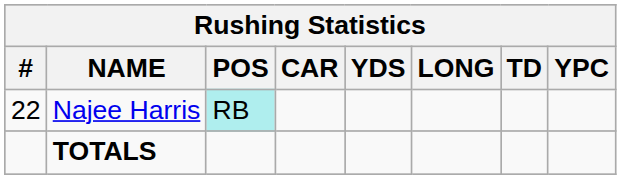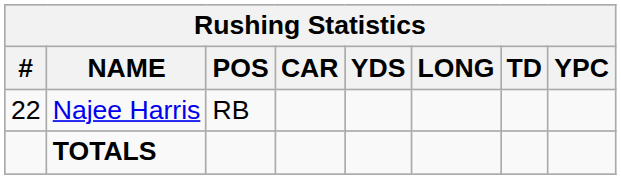Najee Harris | POS: paleturquoise background -> no background
